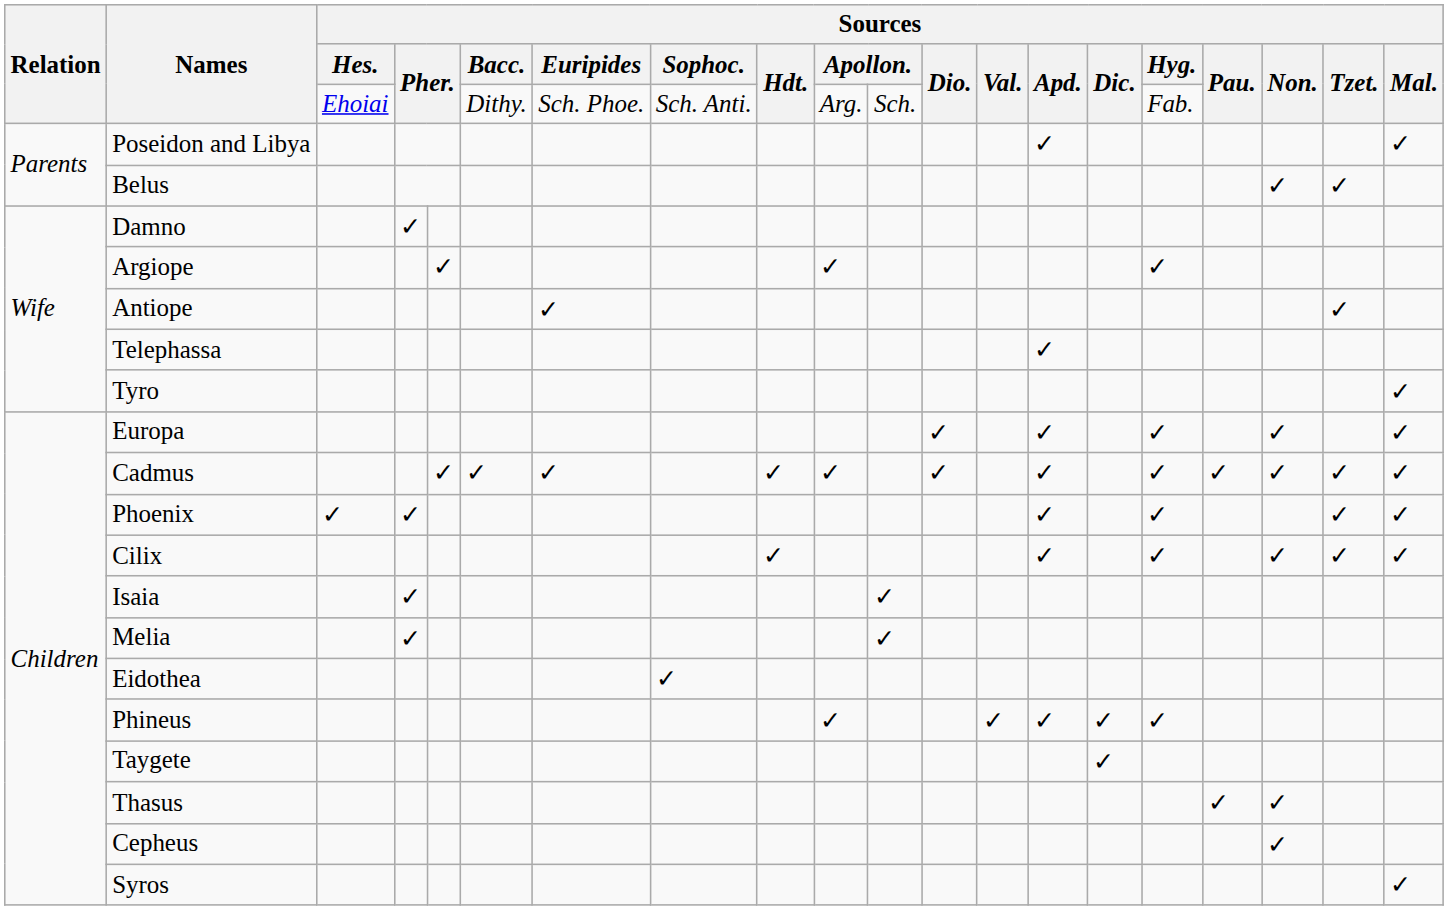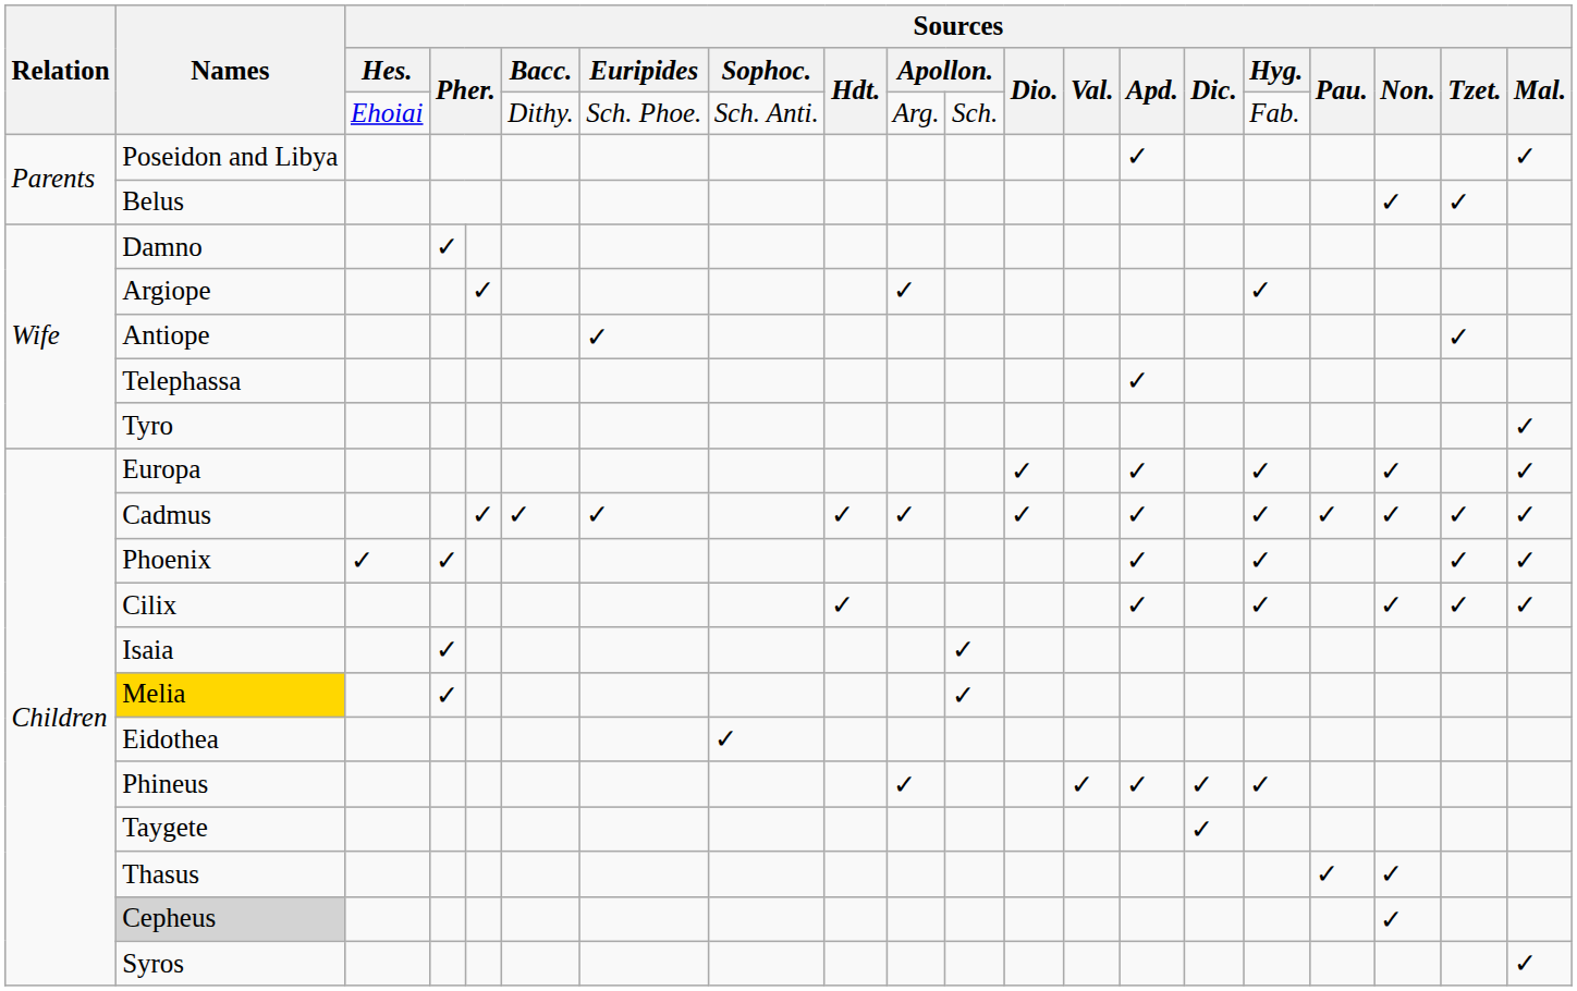Melia | Names: no background -> gold background
Cepheus | Names: no background -> lightgrey background
